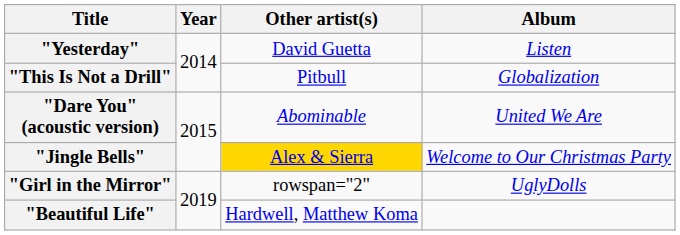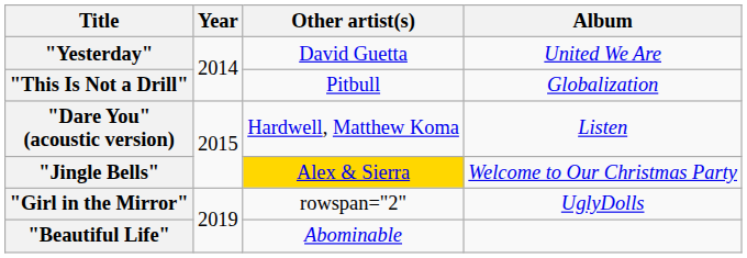"Yesterday" | Album: Listen -> United We Are
"Dare You" (acoustic version) | Other artist(s): Abominable -> Hardwell, Matthew Koma
"Dare You" (acoustic version) | Album: United We Are -> Listen
"Beautiful Life" | Other artist(s): Hardwell, Matthew Koma -> Abominable
